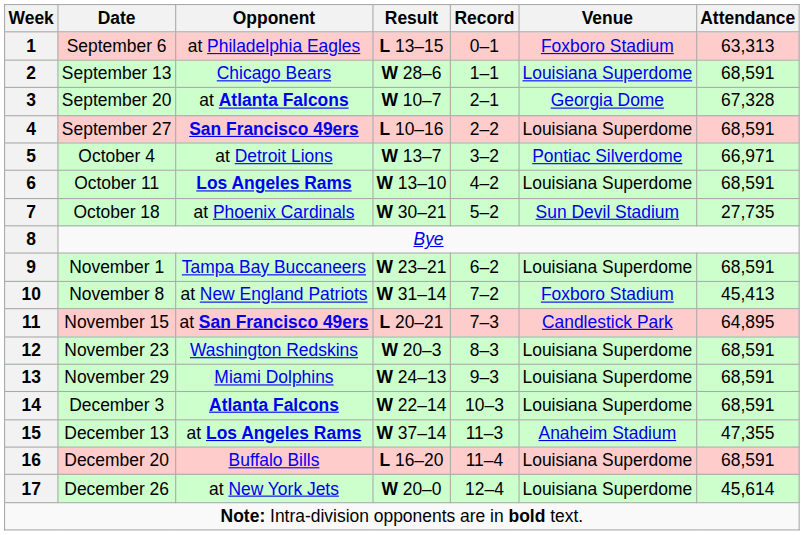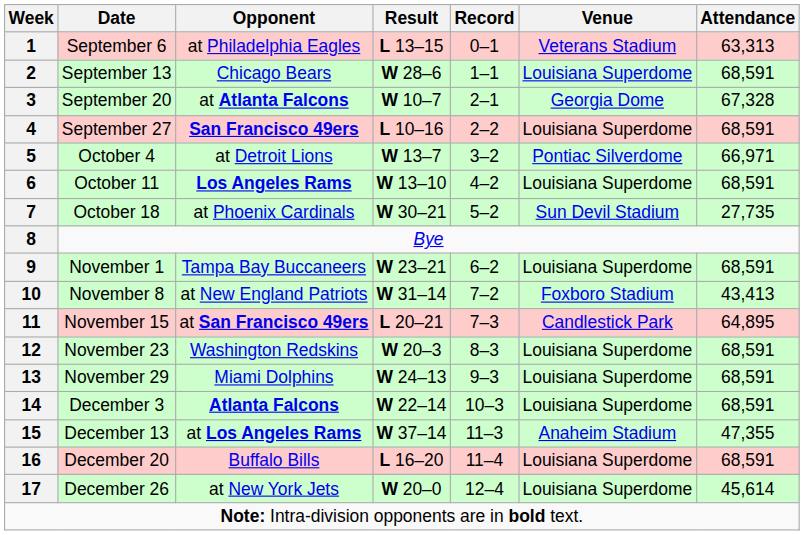1 | Venue: Foxboro Stadium -> Veterans Stadium
10 | Attendance: 45,413 -> 43,413
